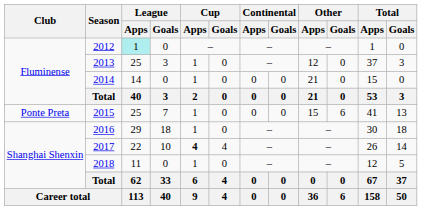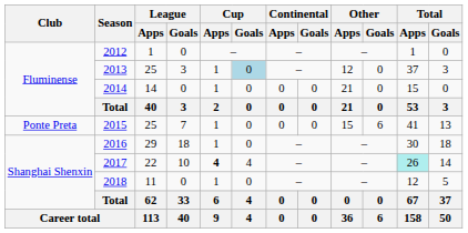2012 | League / Apps: paleturquoise background -> no background
2013 | Cup / Goals: no background -> lightblue background
2017 | Total / Apps: no background -> paleturquoise background
